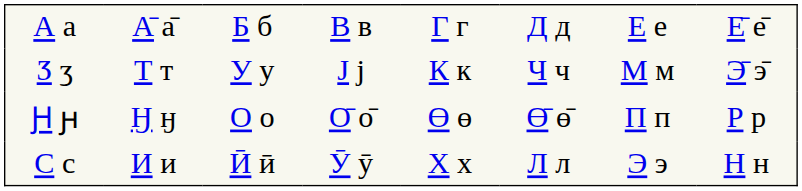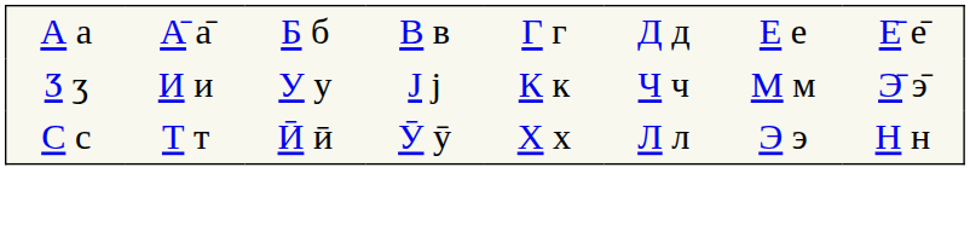Ӡ ӡ | column 2: Т т -> И и
- row: Ԩ ԩ | Ӈ ӈ | О о | О̄ о̄ | Ө ө | Ө̄ ө̄ | П п | Р р
С с | column 2: И и -> Т т
